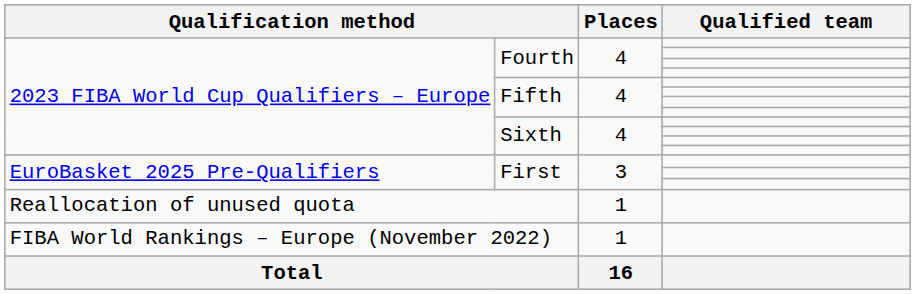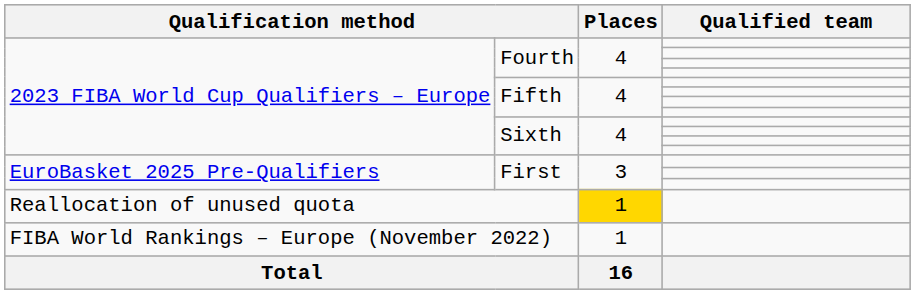Reallocation of unused quota | Places: no background -> gold background
